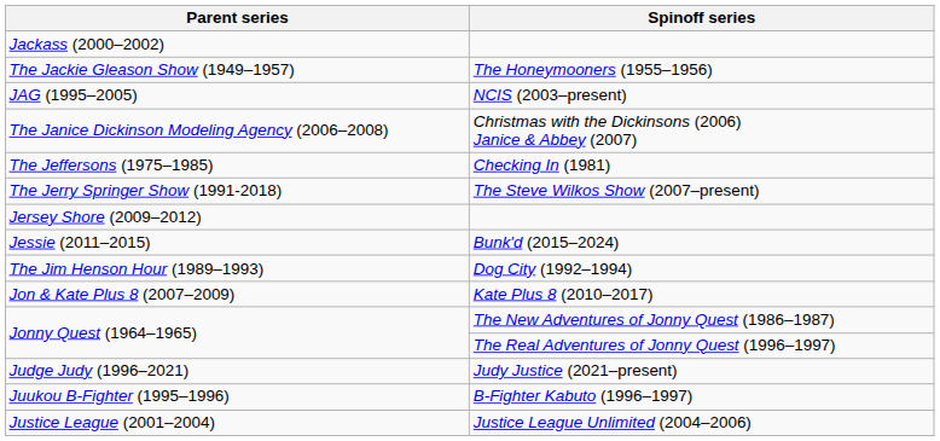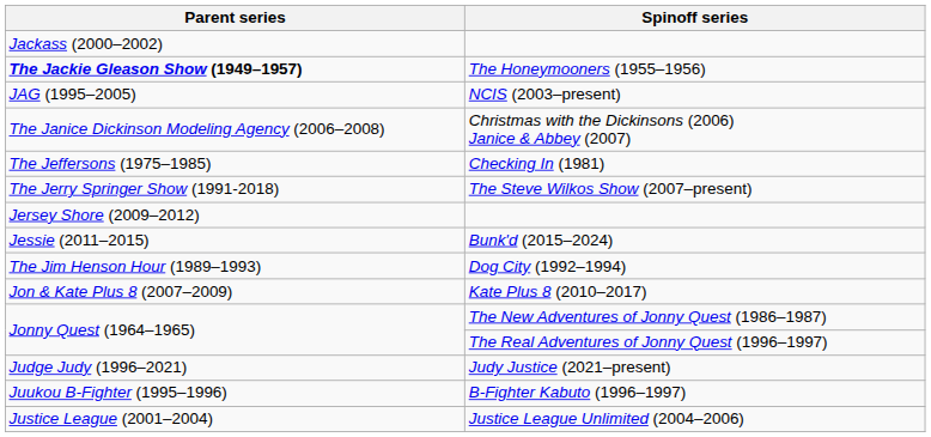row 3 | Parent series: normal -> bold
